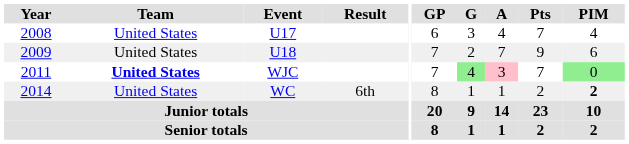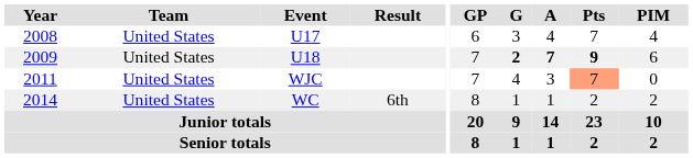U18 | G: normal -> bold
U18 | A: normal -> bold
U18 | Pts: normal -> bold
WJC | Team: bold -> normal
WJC | G: lightgreen background -> no background
WJC | A: pink background -> no background
WJC | Pts: no background -> lightsalmon background
WJC | PIM: lightgreen background -> no background
WC | PIM: bold -> normal
